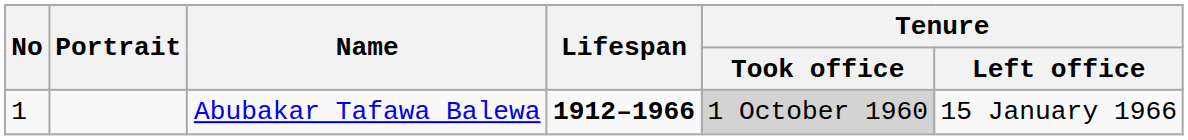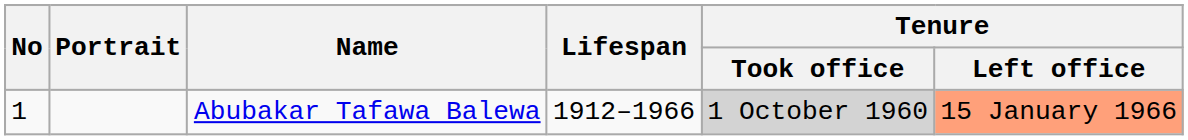Abubakar Tafawa Balewa | Lifespan: bold -> normal
Abubakar Tafawa Balewa | Tenure / Left office: no background -> lightsalmon background
